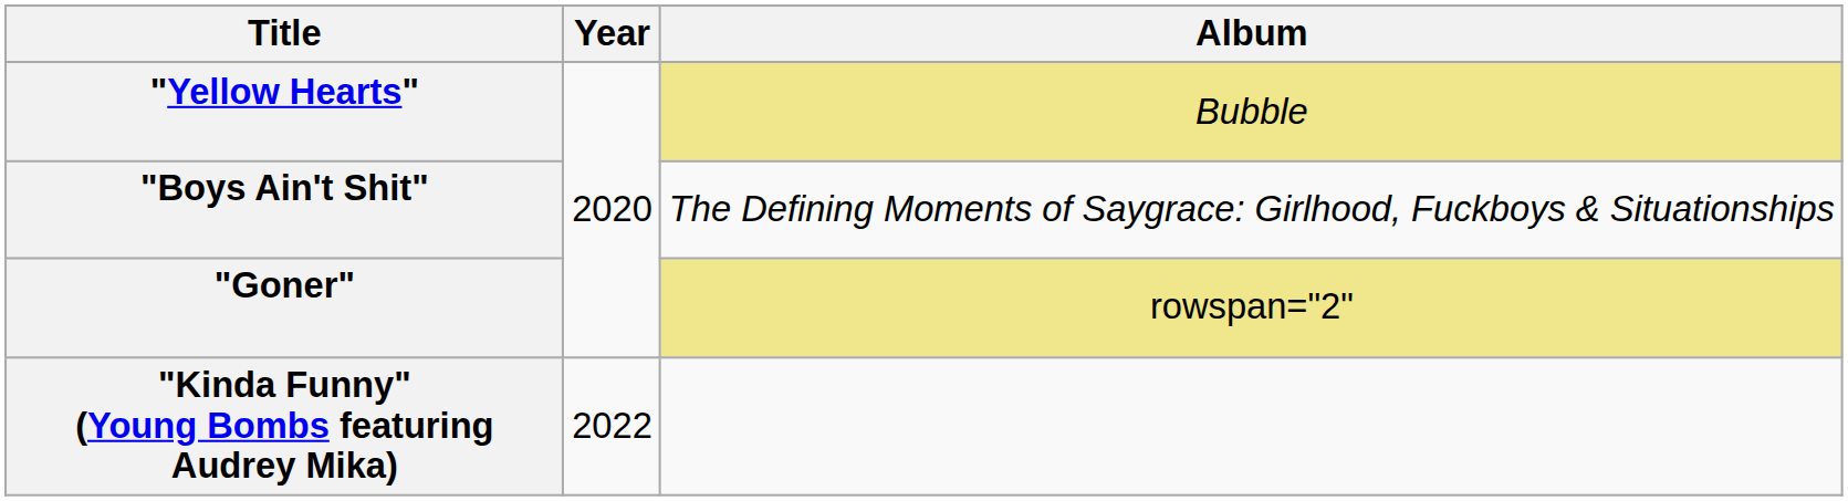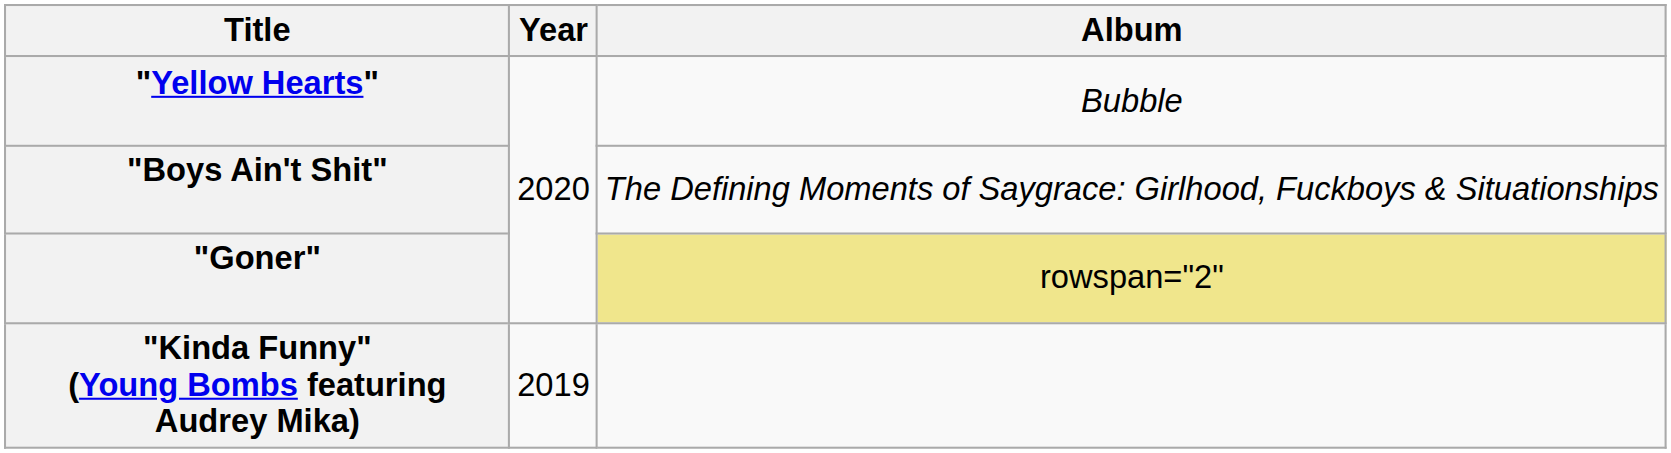"Yellow Hearts" | Album: khaki background -> no background
"Kinda Funny" (Young Bombs featuring Audrey Mika) | Year: 2022 -> 2019
